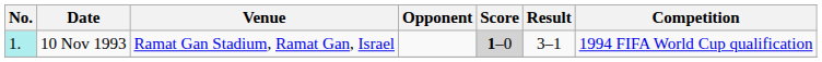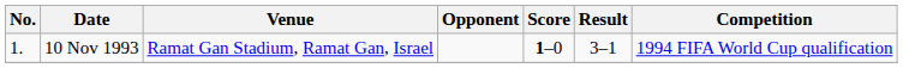10 Nov 1993 | No.: paleturquoise background -> no background
10 Nov 1993 | Score: lightgrey background -> no background
